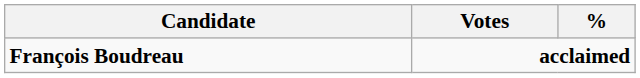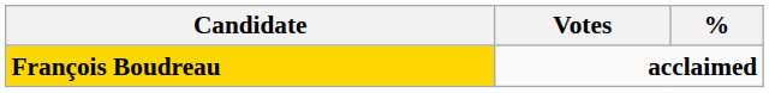François Boudreau | Candidate: no background -> gold background
